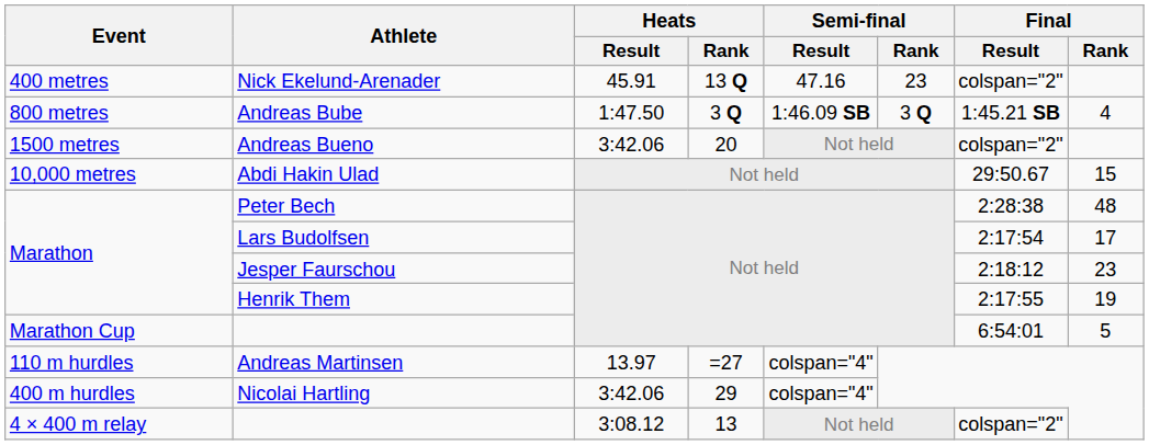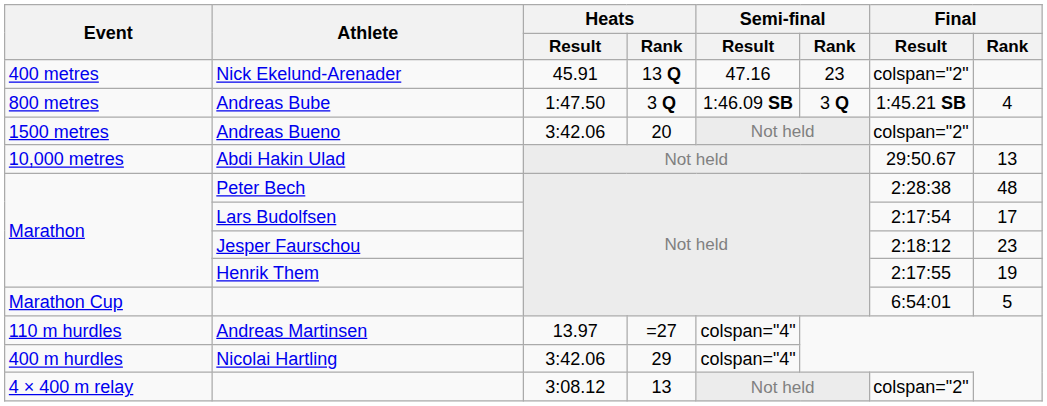Abdi Hakin Ulad | Final / Rank: 15 -> 13
